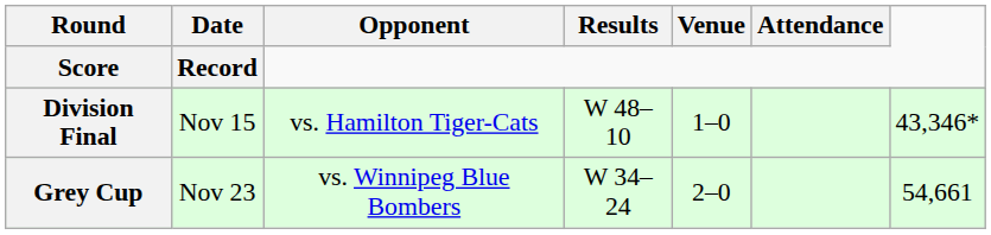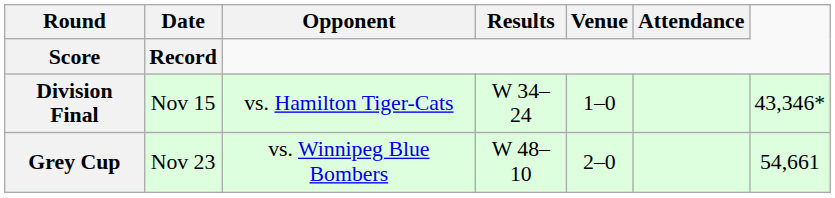Division Final | Results: W 48–10 -> W 34–24
Grey Cup | Results: W 34–24 -> W 48–10
